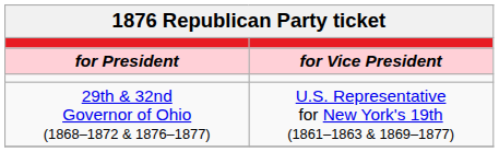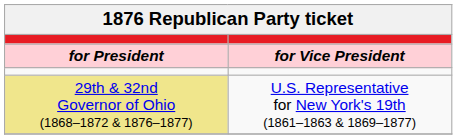29th & 32nd Governor of Ohio (1868–1872 & 1876–1877) | column 1: no background -> khaki background
